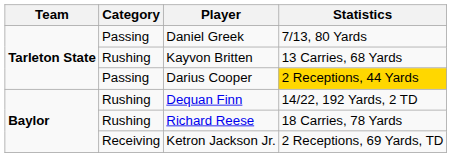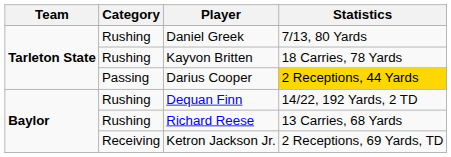Daniel Greek | Category: Passing -> Rushing
Kayvon Britten | Statistics: 13 Carries, 68 Yards -> 18 Carries, 78 Yards
Richard Reese | Statistics: 18 Carries, 78 Yards -> 13 Carries, 68 Yards
